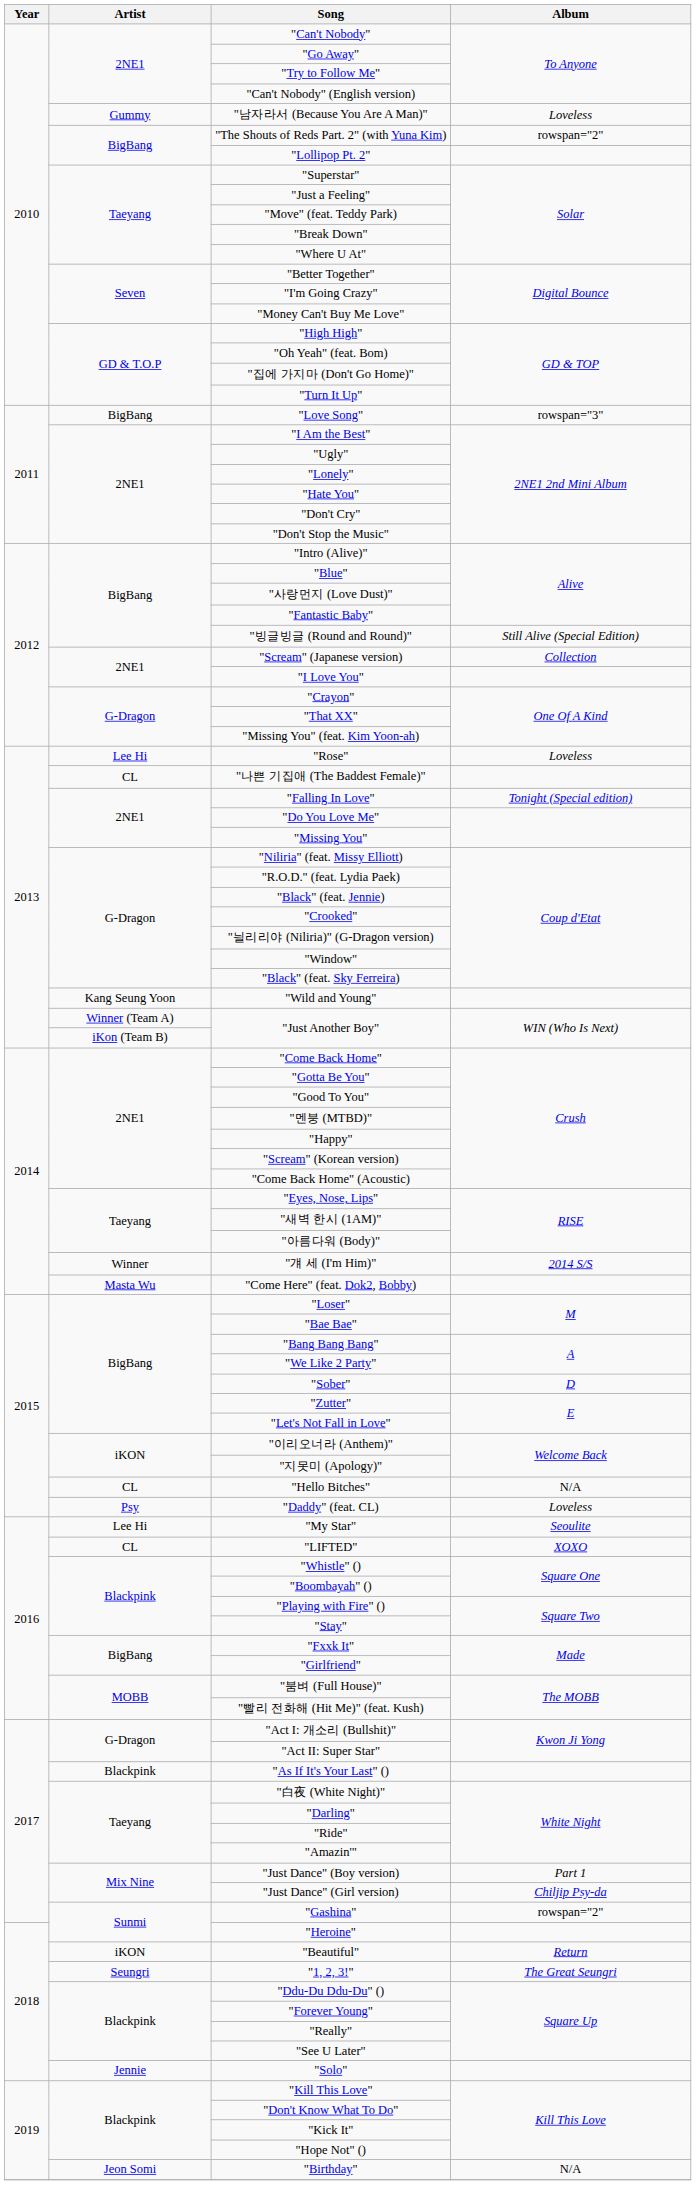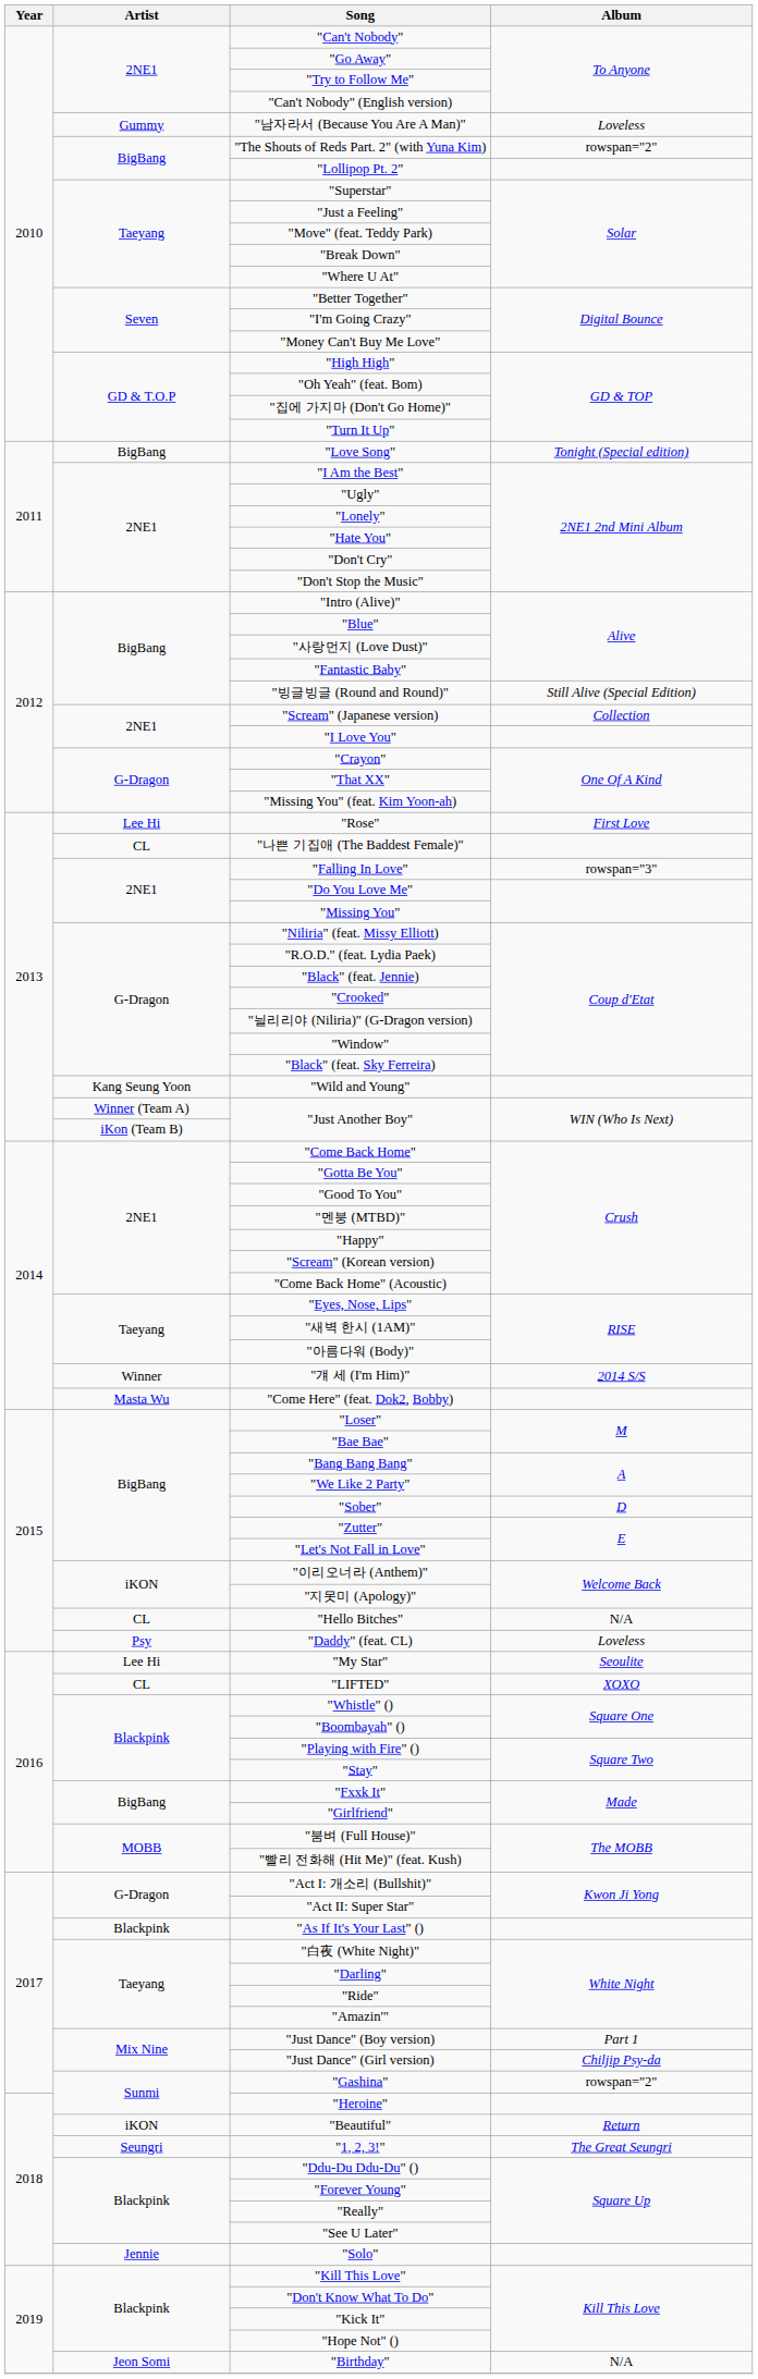"Love Song" | Album: rowspan="3" -> Tonight (Special edition)
"Rose" | Album: Loveless -> First Love
"Falling In Love" | Album: Tonight (Special edition) -> rowspan="3"
